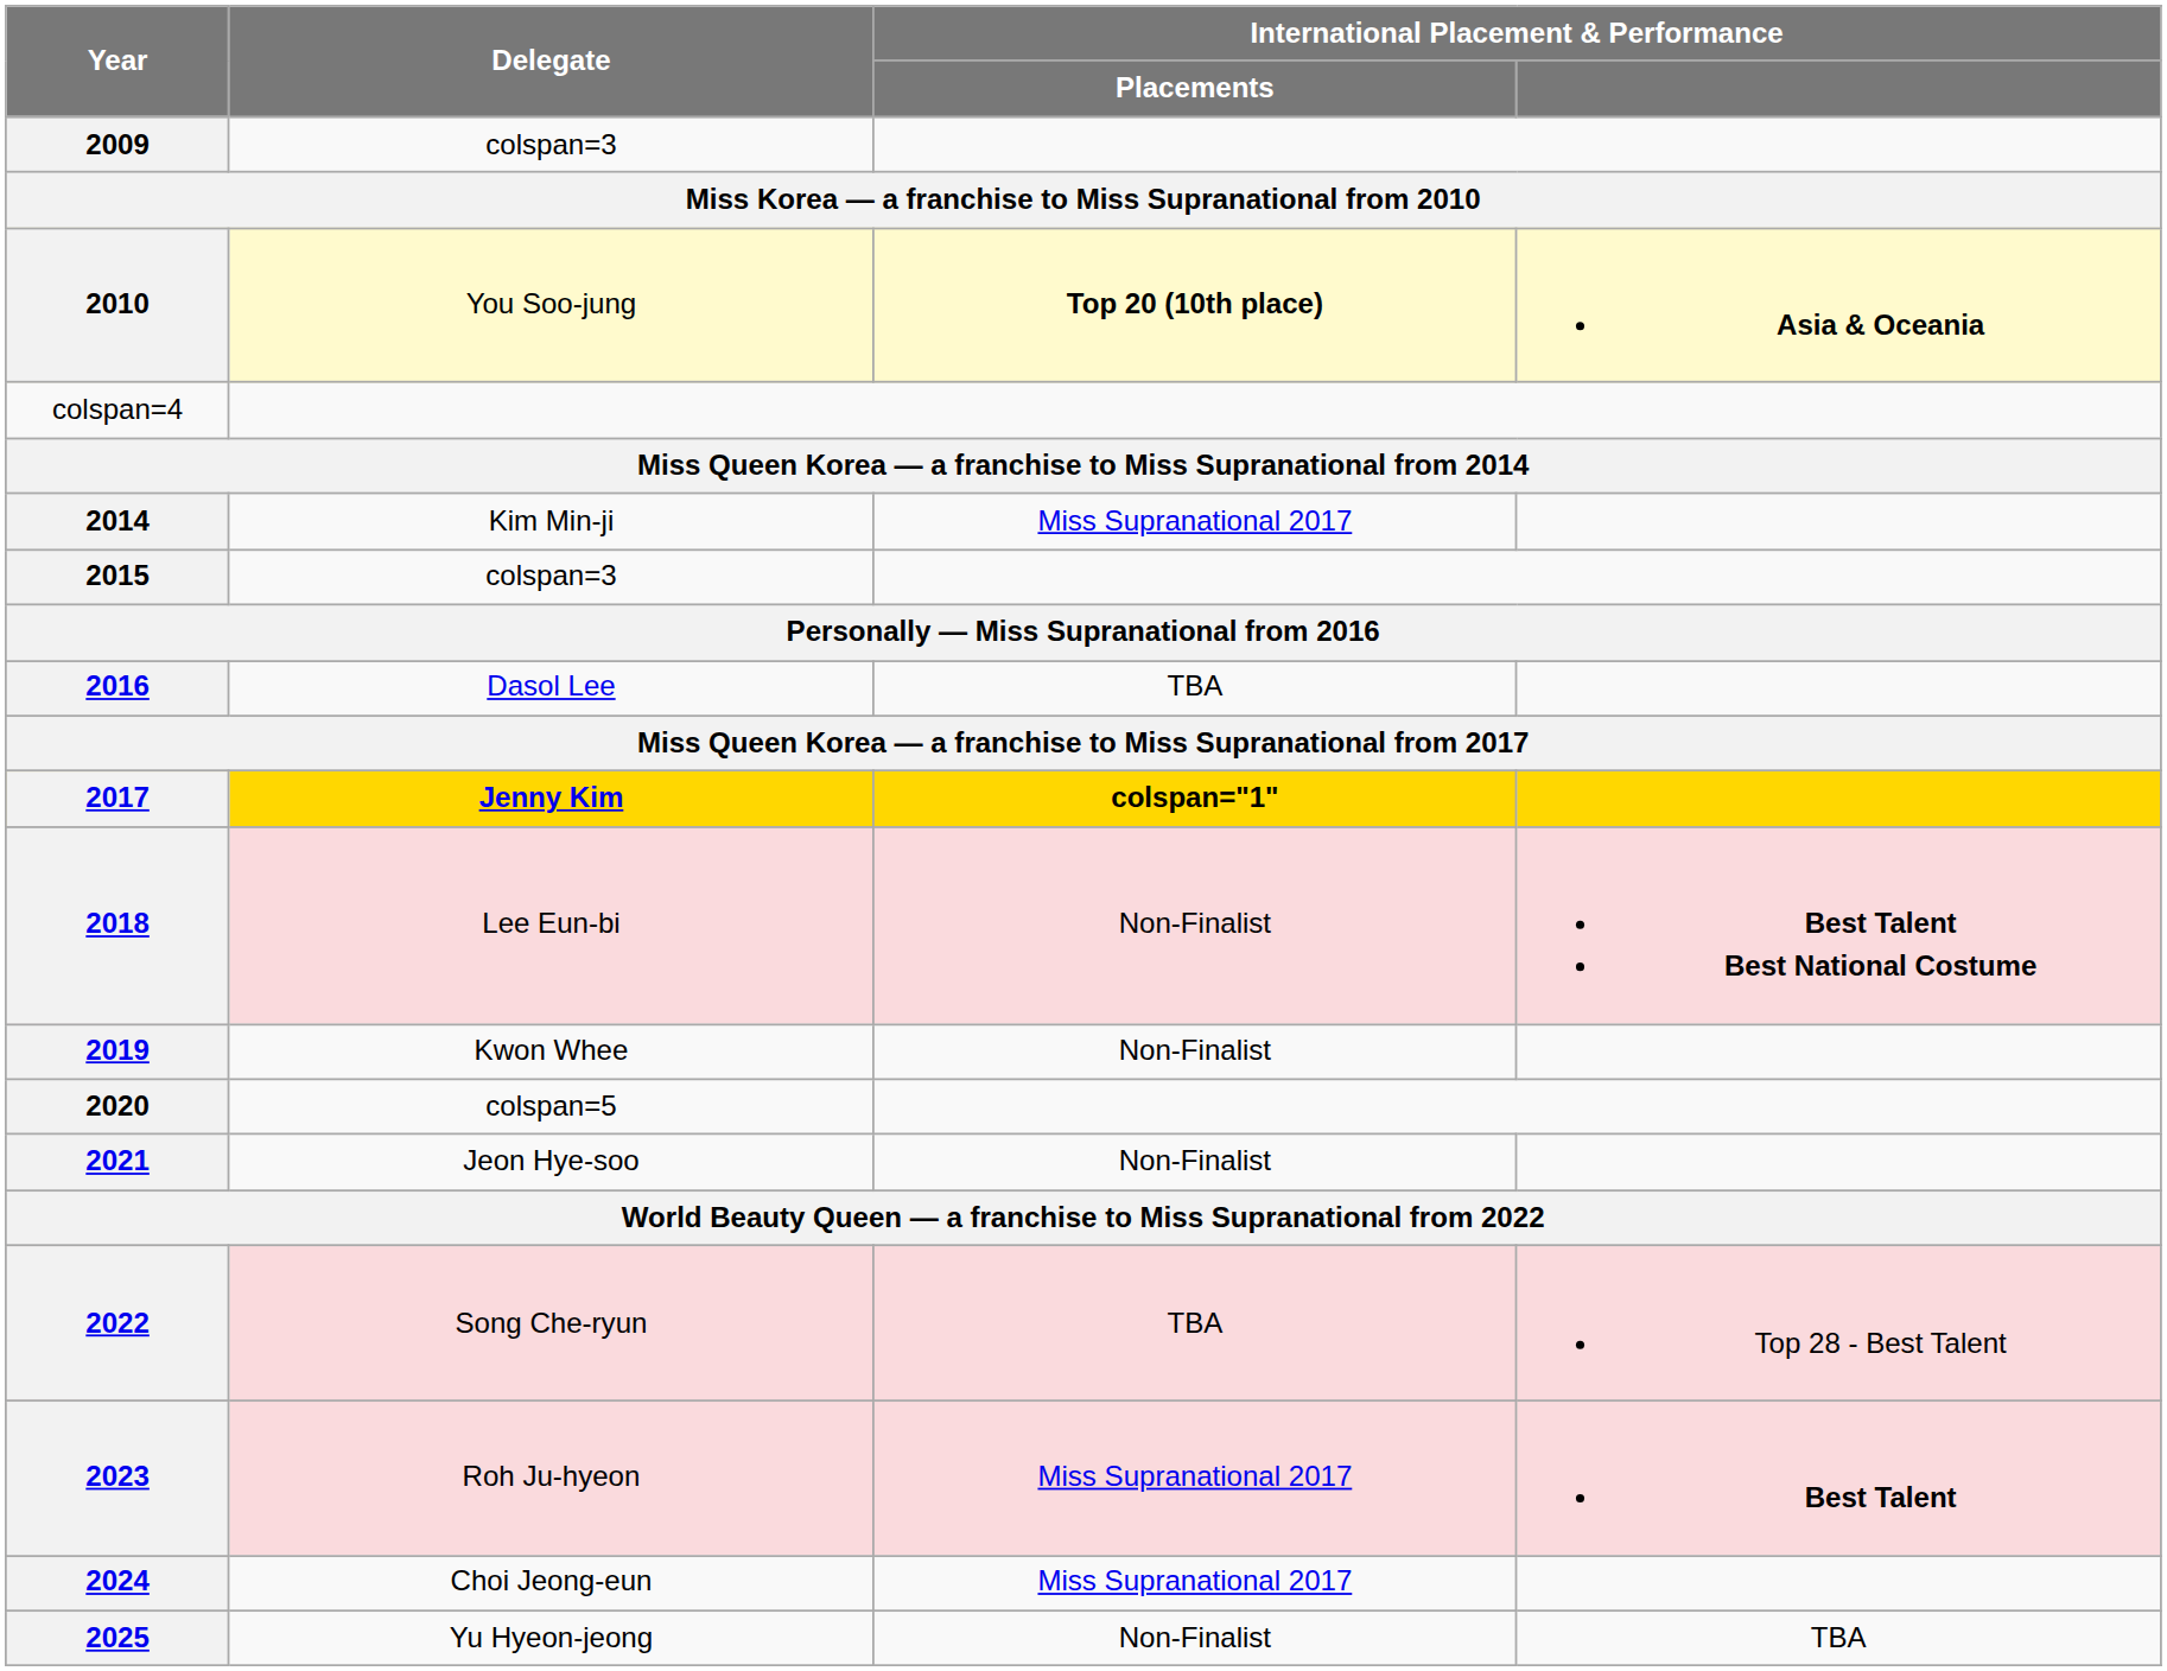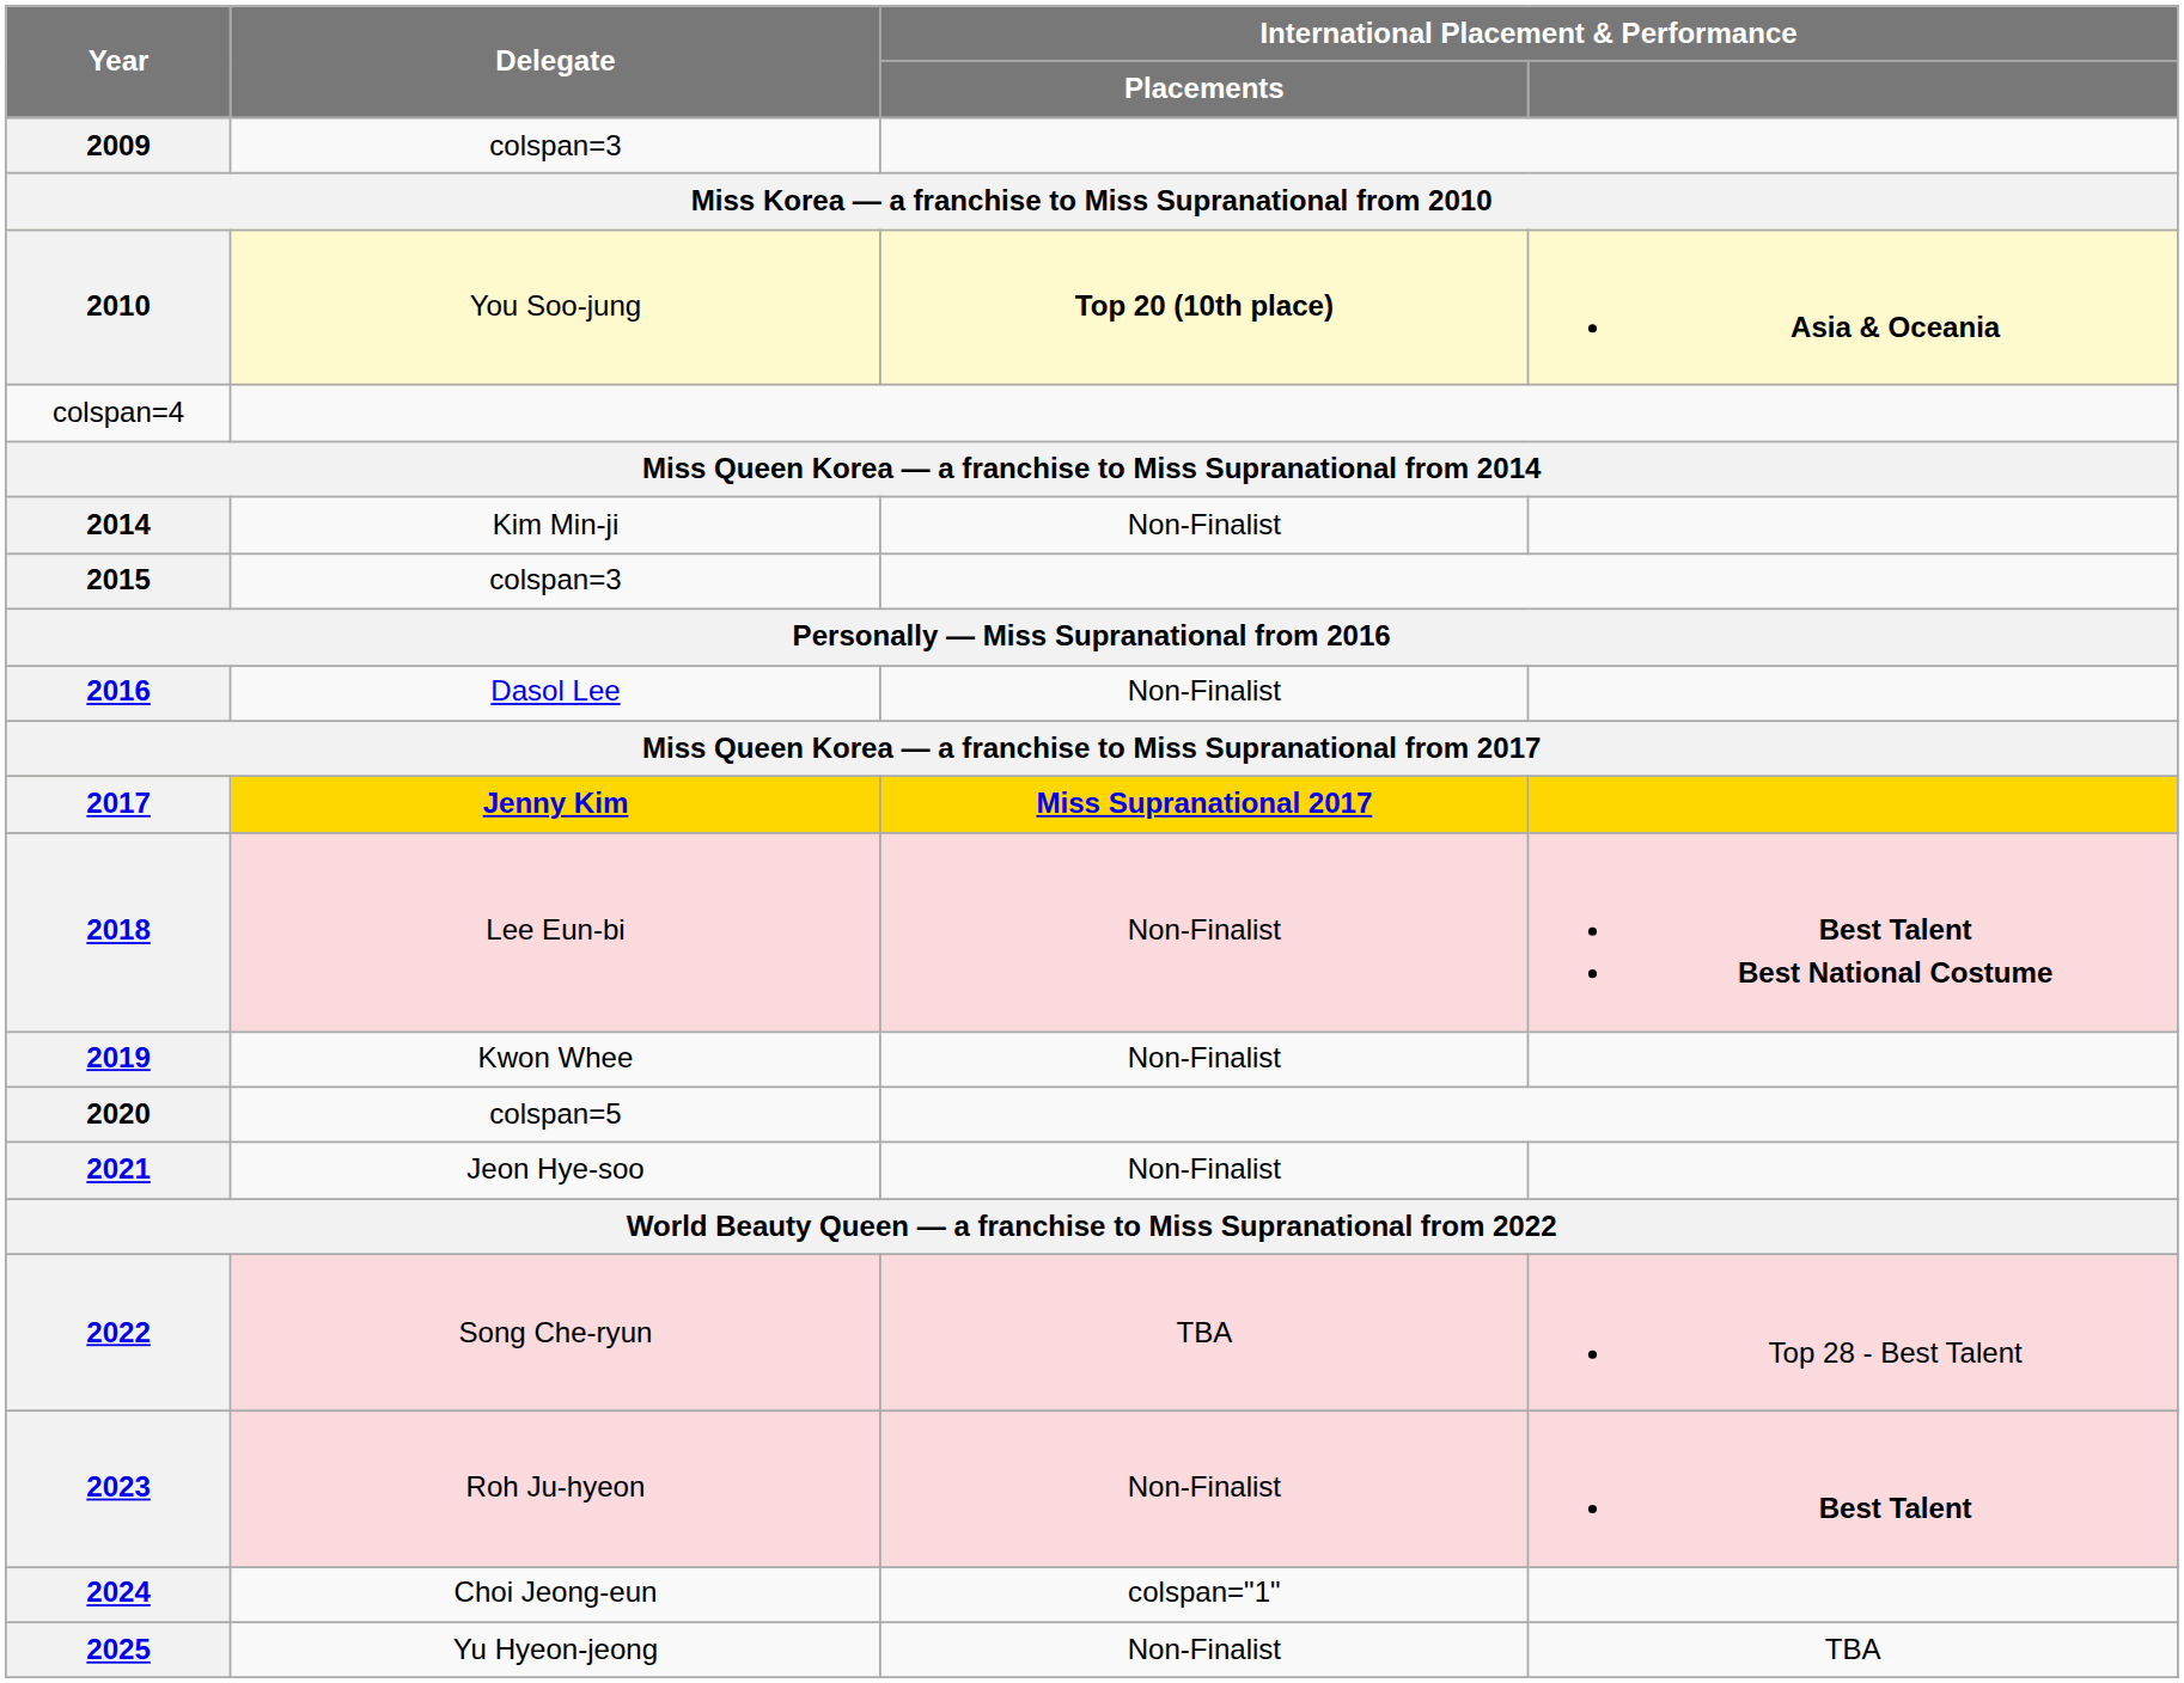2014 | International Placement & Performance / Placements: Miss Supranational 2017 -> Non-Finalist
2016 | International Placement & Performance / Placements: TBA -> Non-Finalist
2017 | International Placement & Performance / Placements: colspan="1" -> Miss Supranational 2017
2023 | International Placement & Performance / Placements: Miss Supranational 2017 -> Non-Finalist
2024 | International Placement & Performance / Placements: Miss Supranational 2017 -> colspan="1"
